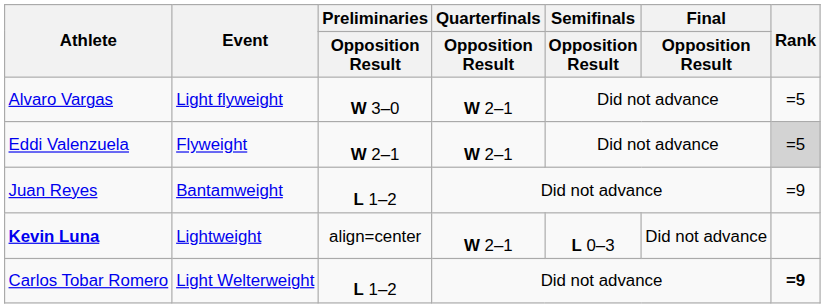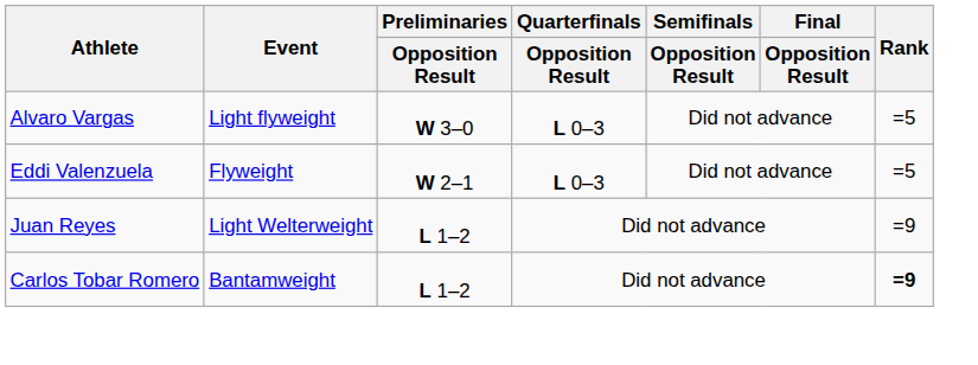Alvaro Vargas | Quarterfinals / Opposition Result: W 2–1 -> L 0–3
Eddi Valenzuela | Quarterfinals / Opposition Result: W 2–1 -> L 0–3
Eddi Valenzuela | Rank: lightgrey background -> no background
Juan Reyes | Event: Bantamweight -> Light Welterweight
- row: Kevin Luna | Lightweight | align=center | W 2–1 | L 0–3 | Did not advance
Carlos Tobar Romero | Event: Light Welterweight -> Bantamweight
